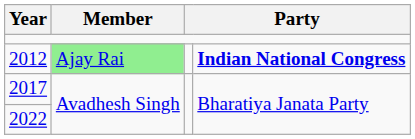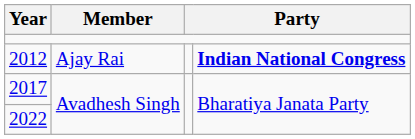2012 | Member: lightgreen background -> no background
